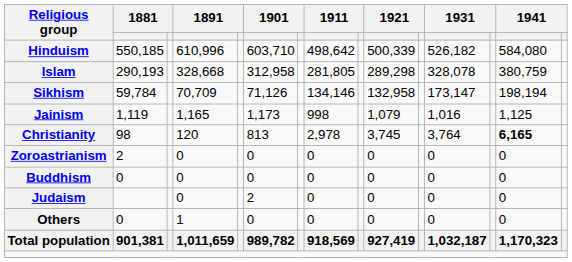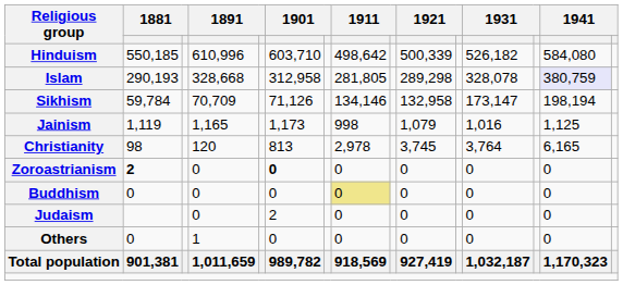Islam | column 14: no background -> lavender background
Christianity | column 14: bold -> normal
Zoroastrianism | column 2: normal -> bold
Zoroastrianism | column 6: normal -> bold
Buddhism | column 8: no background -> khaki background
